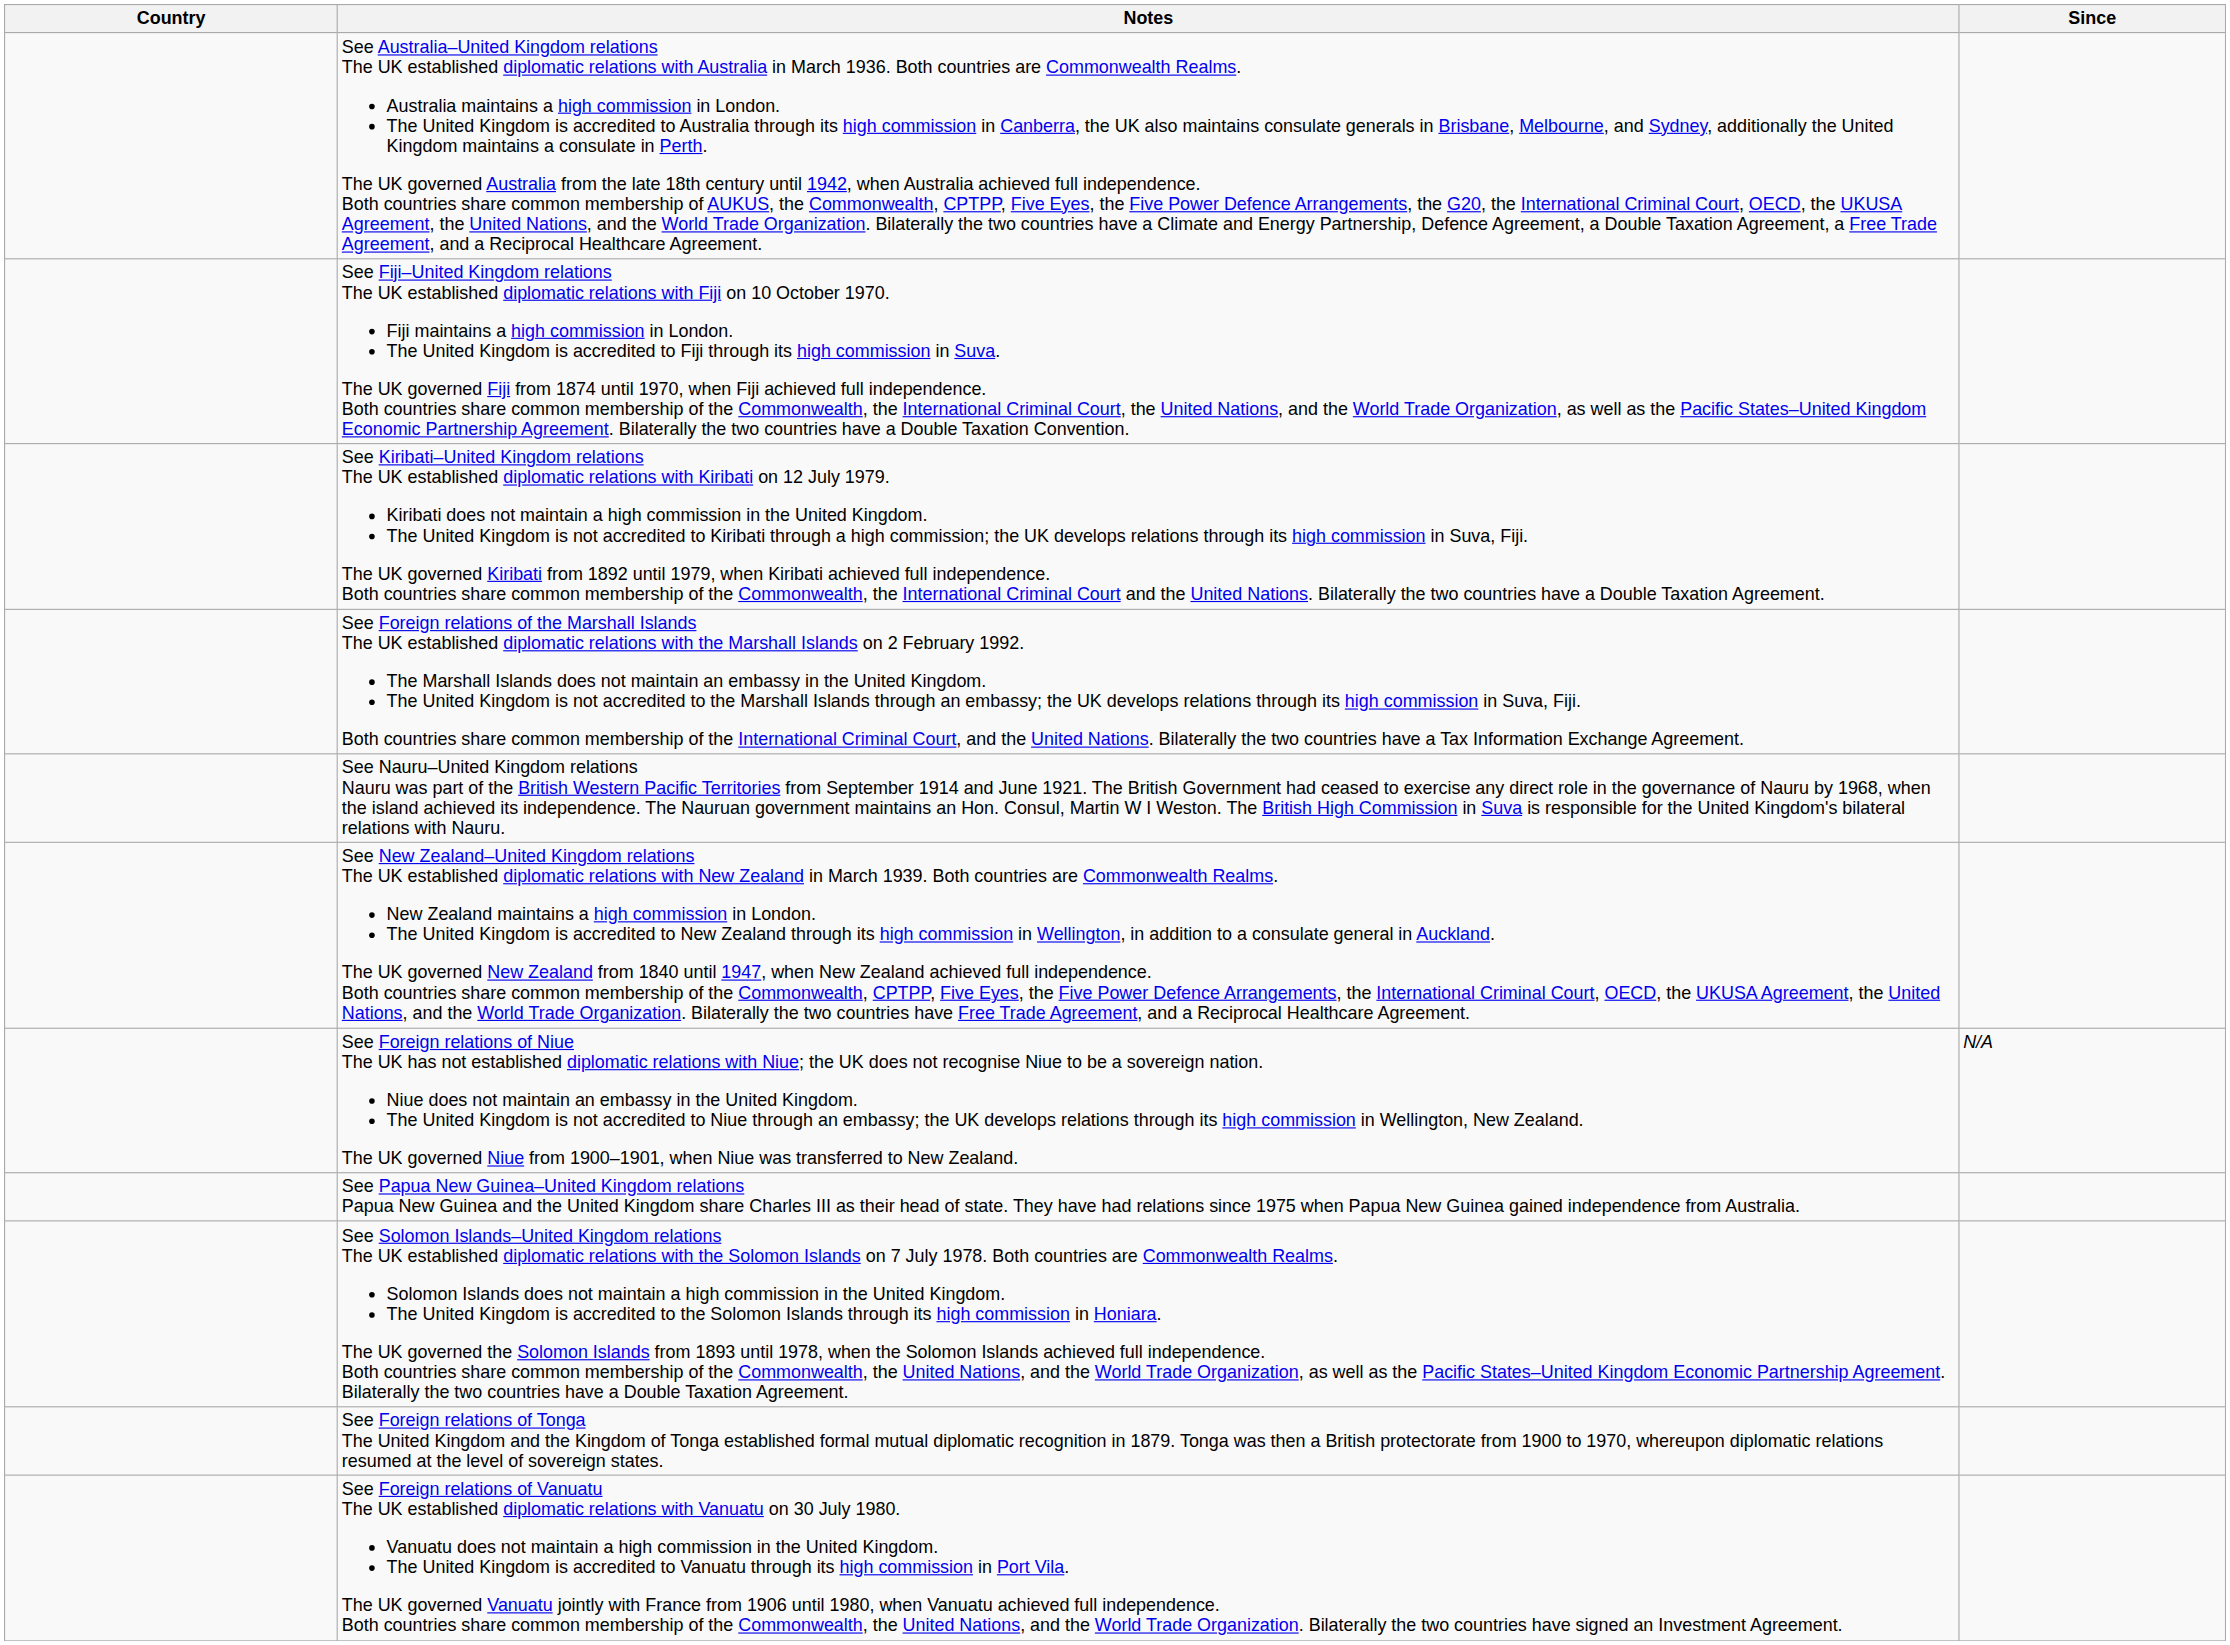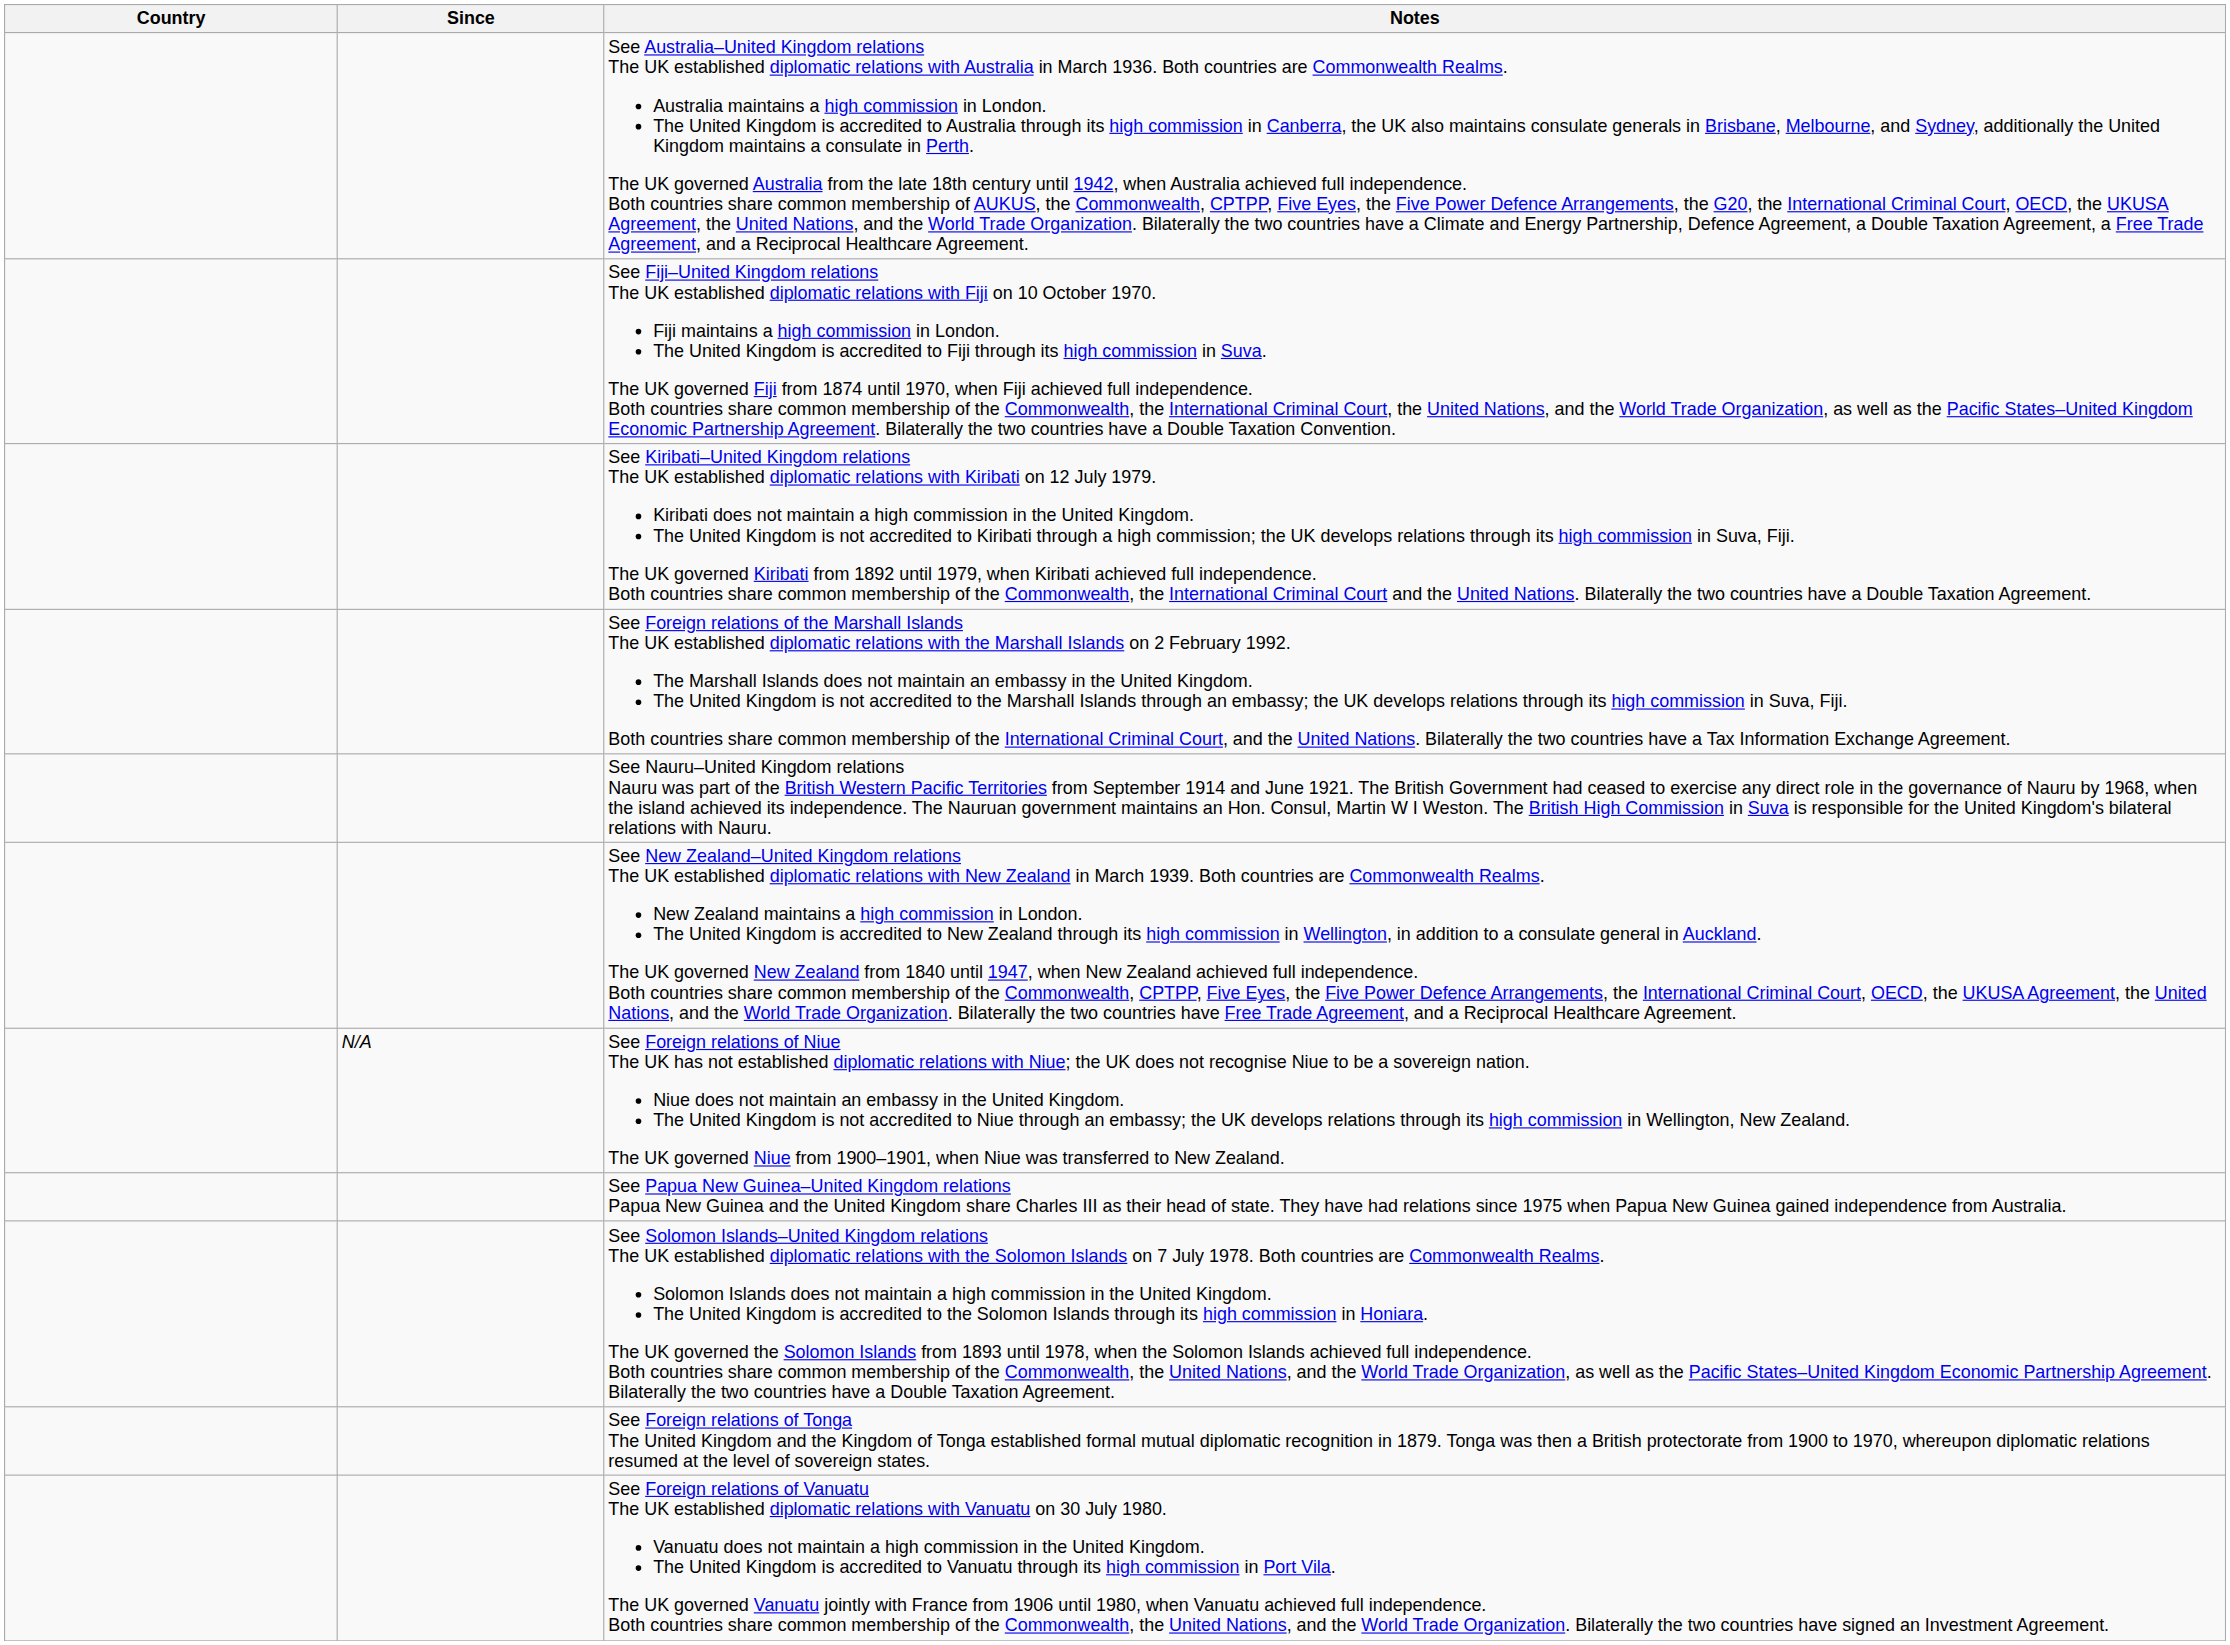columns swapped: Since <-> Notes
